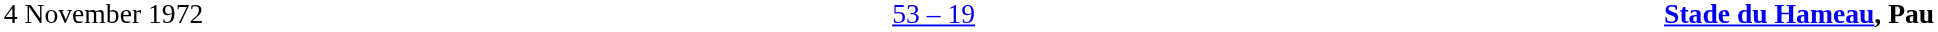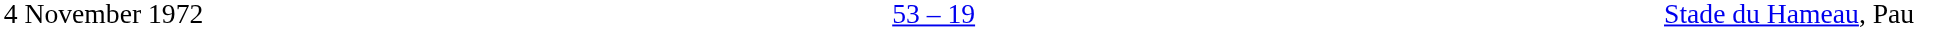4 November 1972 | column 3: bold -> normal
